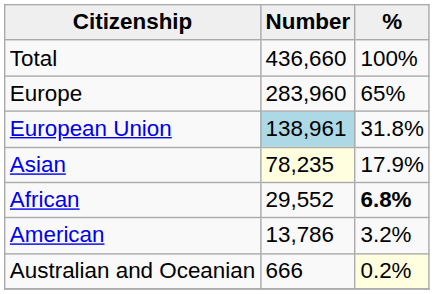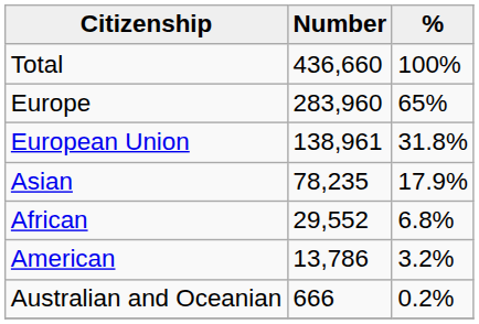European Union | Number: lightblue background -> no background
Asian | Number: lightyellow background -> no background
African | %: bold -> normal
Australian and Oceanian | %: lightyellow background -> no background
